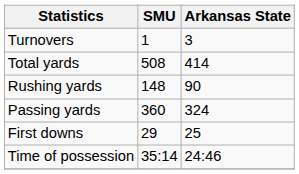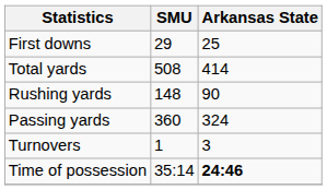rows swapped: First downs <-> Turnovers
Time of possession | Arkansas State: normal -> bold
